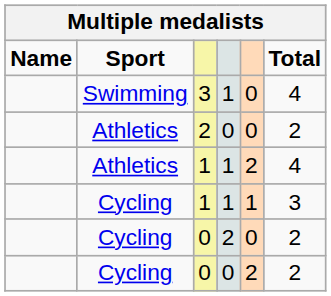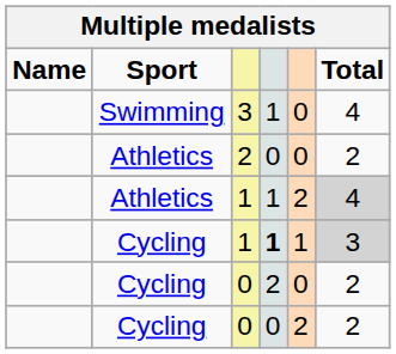Athletics / 1 | Total: no background -> lightgrey background
Cycling / 1 | column 4: normal -> bold
Cycling / 1 | Total: no background -> lightgrey background
